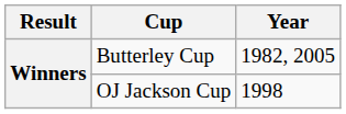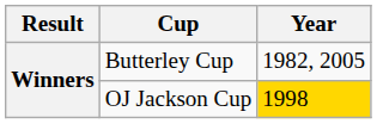OJ Jackson Cup | Year: no background -> gold background
